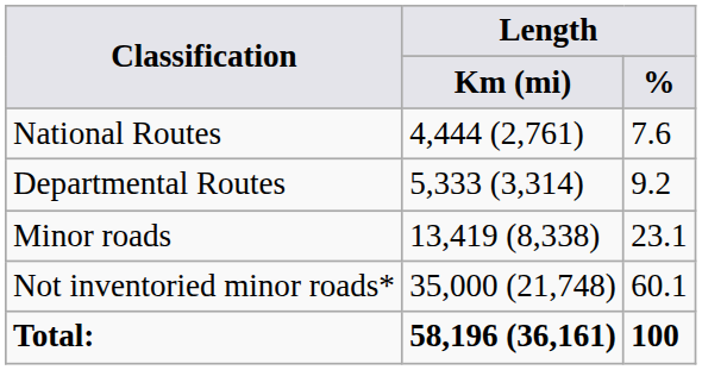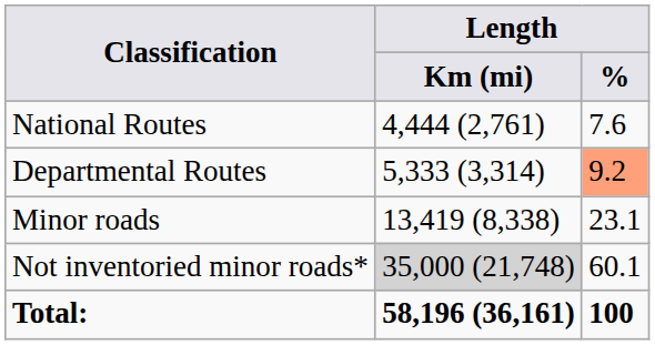Departmental Routes | column 3: no background -> lightsalmon background
Not inventoried minor roads* | column 2: no background -> lightgrey background
